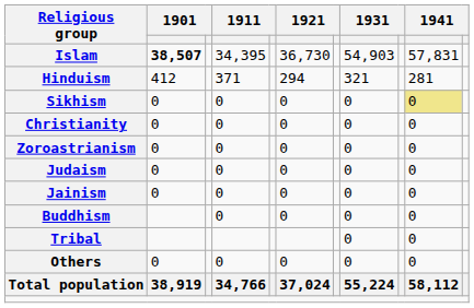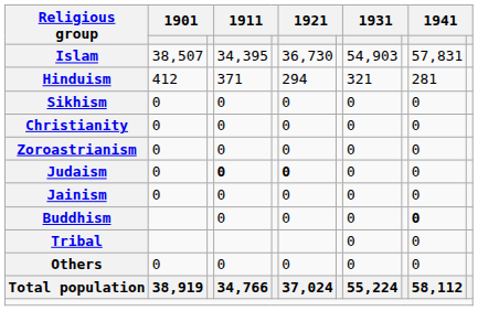Islam | column 2: bold -> normal
Sikhism | column 10: khaki background -> no background
Judaism | column 4: normal -> bold
Judaism | column 6: normal -> bold
Buddhism | column 10: normal -> bold
